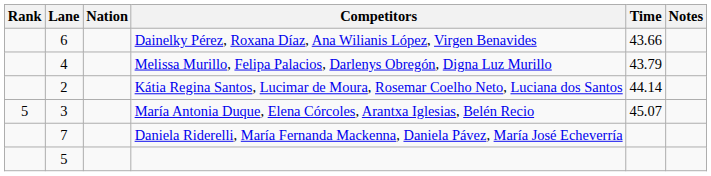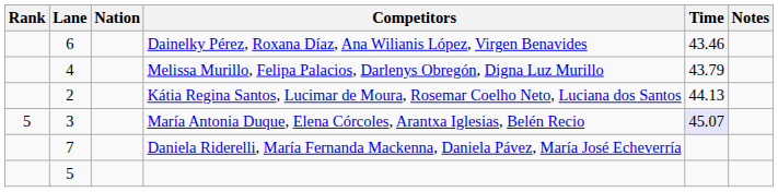row 2 | Time: 43.66 -> 43.46
row 4 | Time: 44.14 -> 44.13
row 5 | Time: no background -> lavender background
